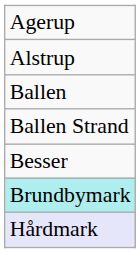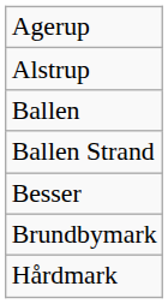row 6 | column 1: paleturquoise background -> no background
row 7 | column 1: lavender background -> no background
